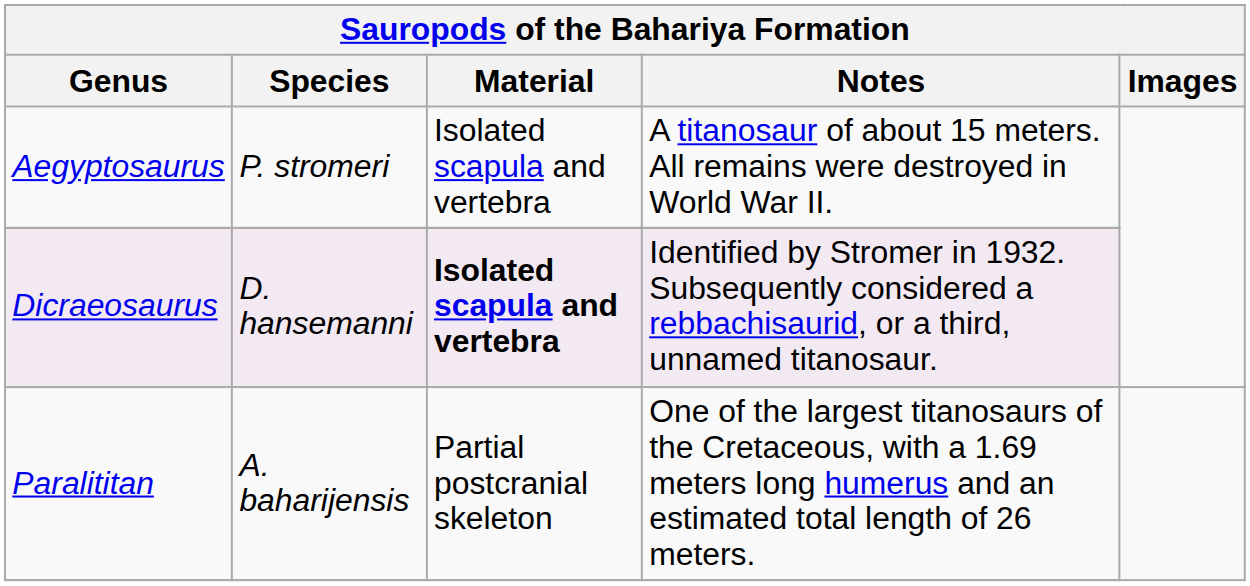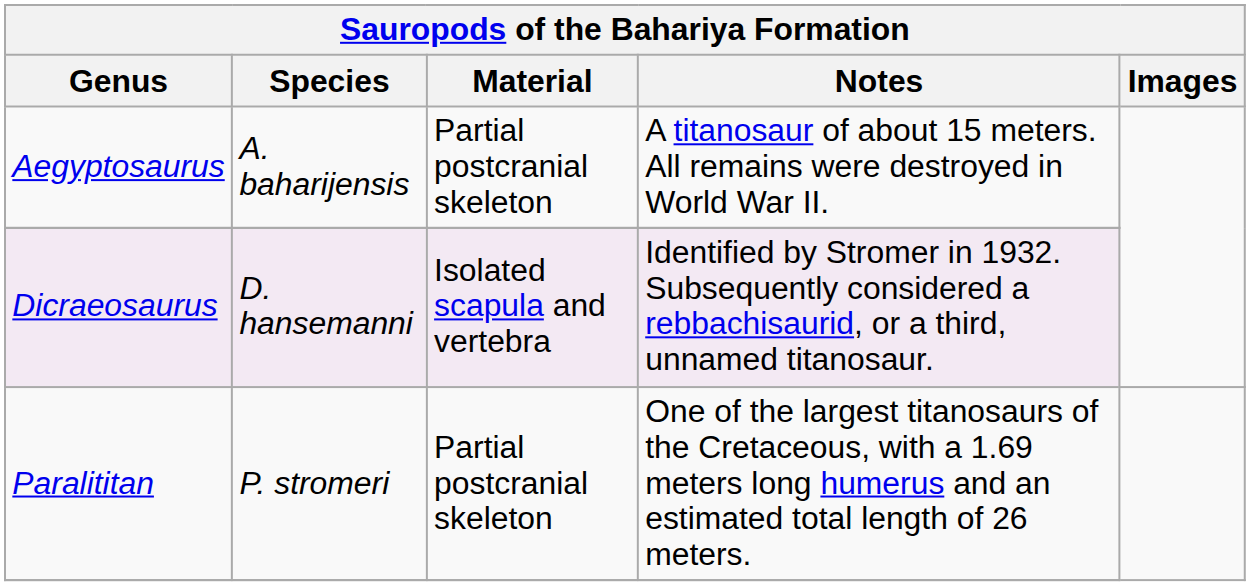Aegyptosaurus | Species: P. stromeri -> A. baharijensis
Aegyptosaurus | Material: Isolated scapula and vertebra -> Partial postcranial skeleton
Dicraeosaurus | Material: bold -> normal
Paralititan | Species: A. baharijensis -> P. stromeri
